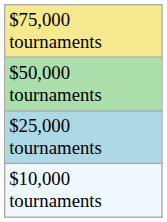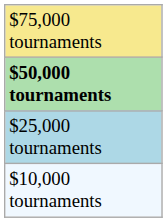row 2 | column 1: normal -> bold
